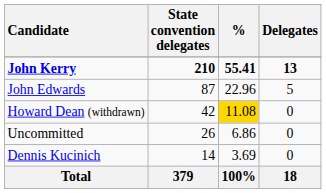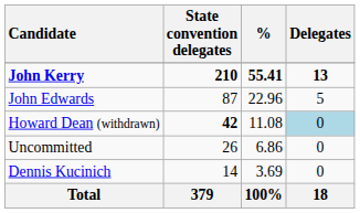Howard Dean (withdrawn) | State convention delegates: normal -> bold
Howard Dean (withdrawn) | %: gold background -> no background
Howard Dean (withdrawn) | Delegates: no background -> lightblue background
